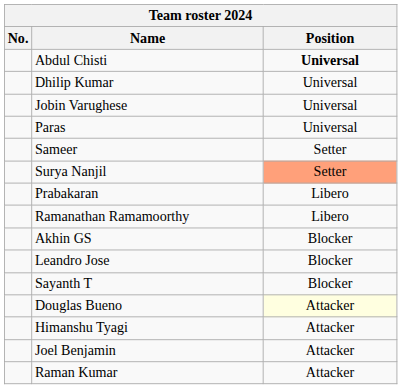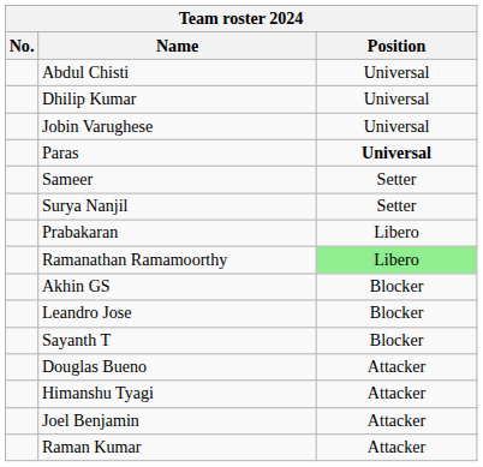Abdul Chisti | Position: bold -> normal
Paras | Position: normal -> bold
Surya Nanjil | Position: lightsalmon background -> no background
Ramanathan Ramamoorthy | Position: no background -> lightgreen background
Douglas Bueno | Position: lightyellow background -> no background
